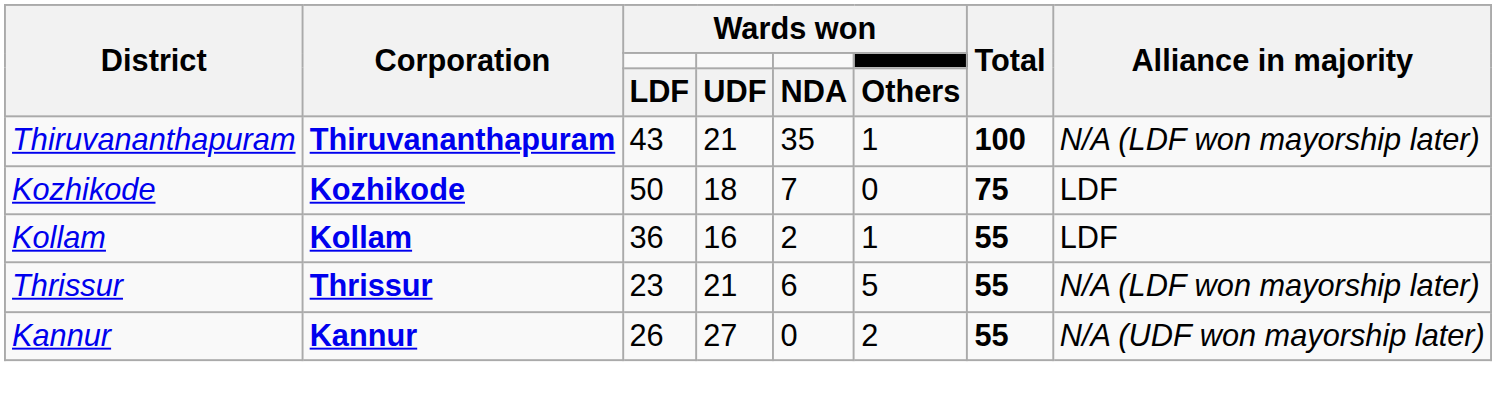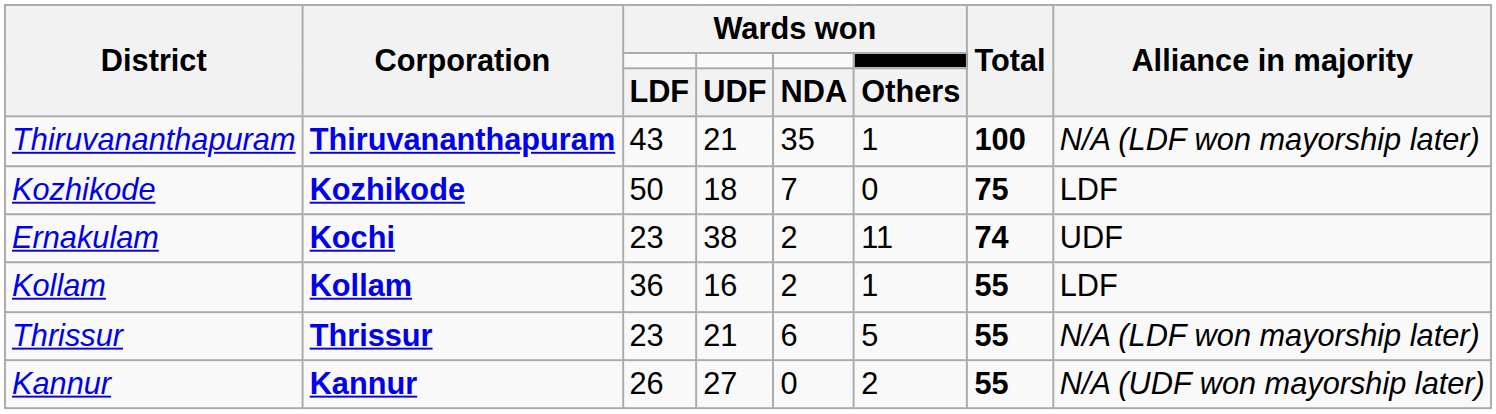+ row: Ernakulam | Kochi | 23 | 38 | 2 | 11 | 74 | UDF
